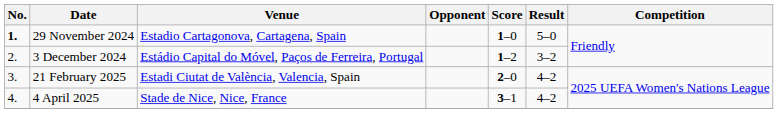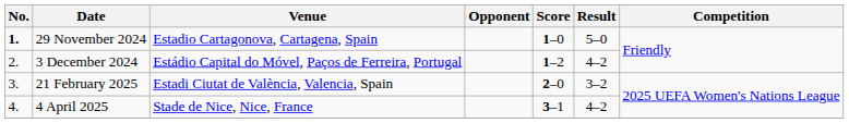3 December 2024 | Result: 3–2 -> 4–2
21 February 2025 | Result: 4–2 -> 3–2
